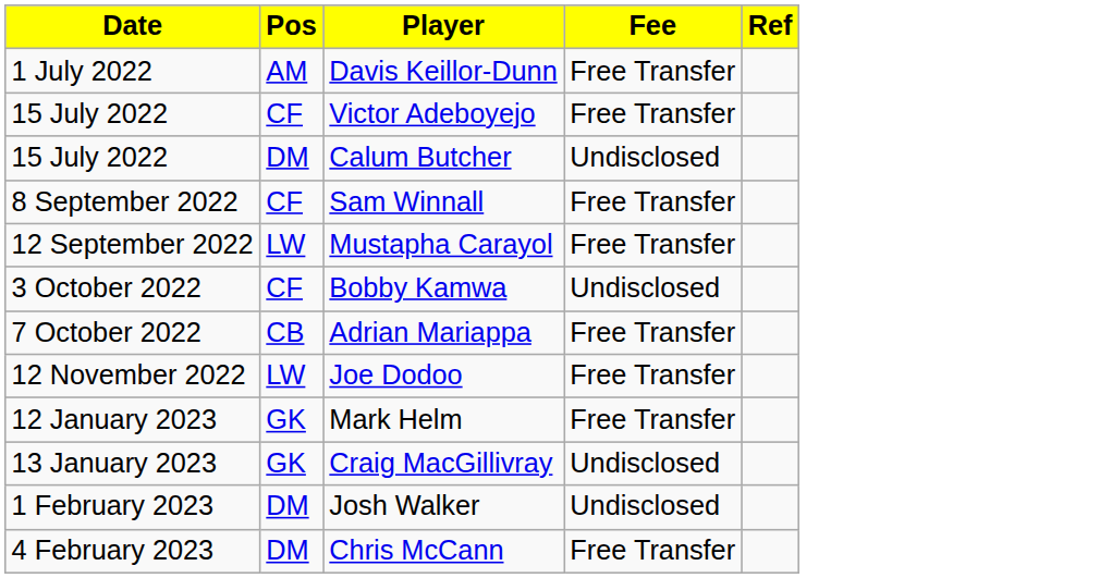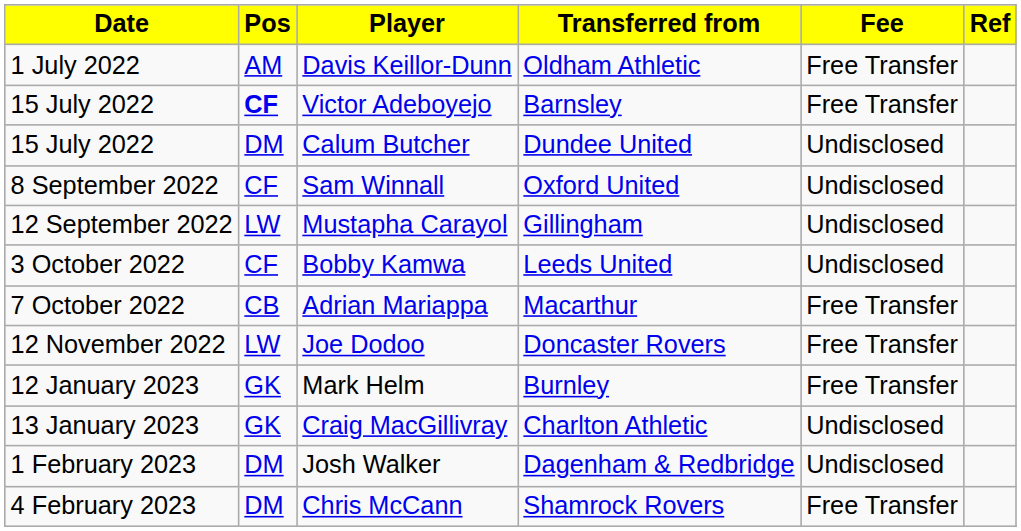+ column: Transferred from | Oldham Athletic | Barnsley | Dundee United | Oxford United | Gillingham | Leeds United | Macarthur | Doncaster Rovers | Burnley | Charlton Athletic | Dagenham & Redbridge | Shamrock Rovers
Victor Adeboyejo | Pos: normal -> bold
Sam Winnall | Fee: Free Transfer -> Undisclosed
Mustapha Carayol | Fee: Free Transfer -> Undisclosed
